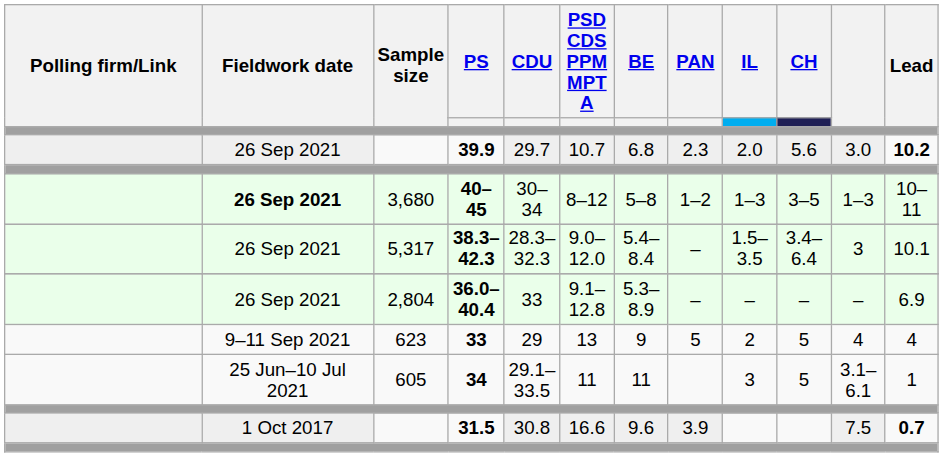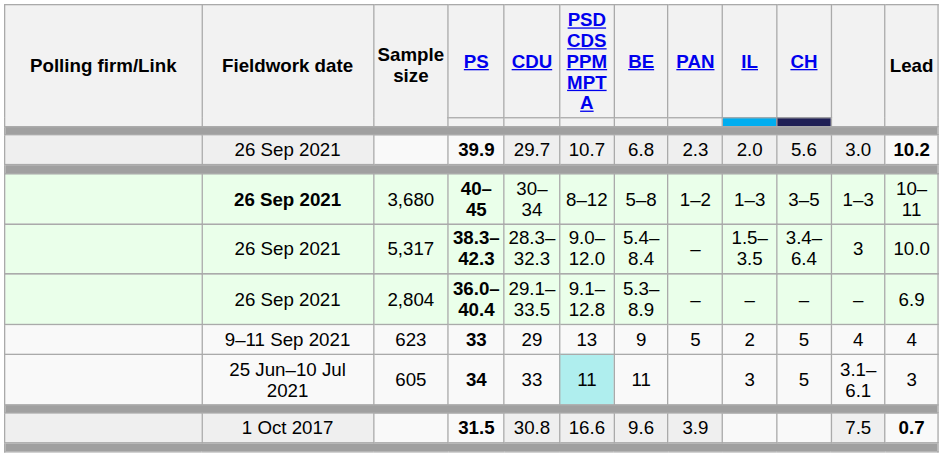38.3– 42.3 | Lead: 10.1 -> 10.0
36.0– 40.4 | CDU: 33 -> 29.1– 33.5
34 | CDU: 29.1– 33.5 -> 33
34 | PSD CDS PPM MPT A: no background -> paleturquoise background
34 | Lead: 1 -> 3
